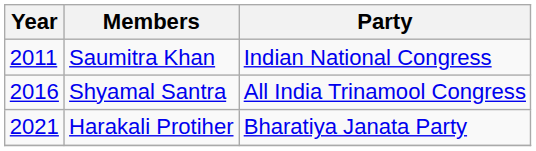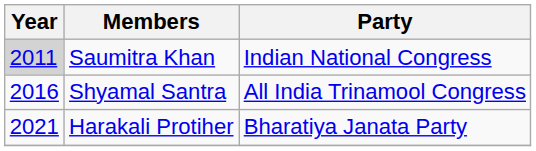Saumitra Khan | Year: no background -> lightgrey background
